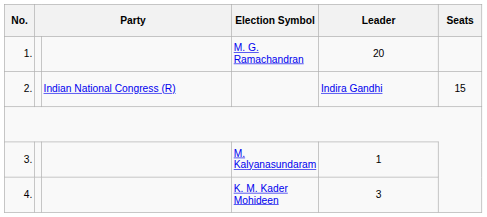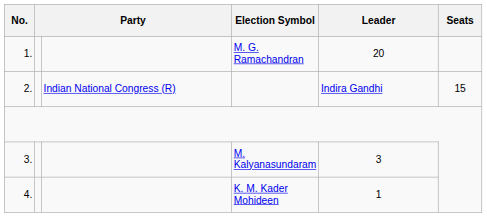M. Kalyanasundaram | Leader: 1 -> 3
K. M. Kader Mohideen | Leader: 3 -> 1
